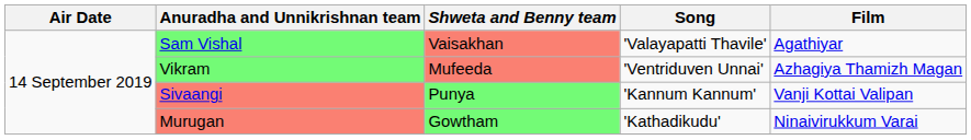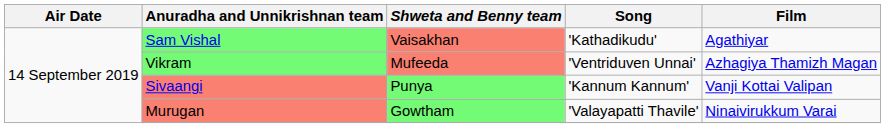Sam Vishal | Song: 'Valayapatti Thavile' -> 'Kathadikudu'
Murugan | Song: 'Kathadikudu' -> 'Valayapatti Thavile'
